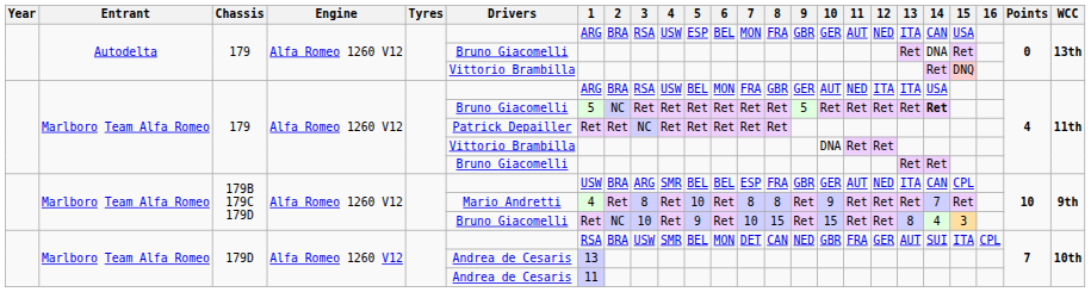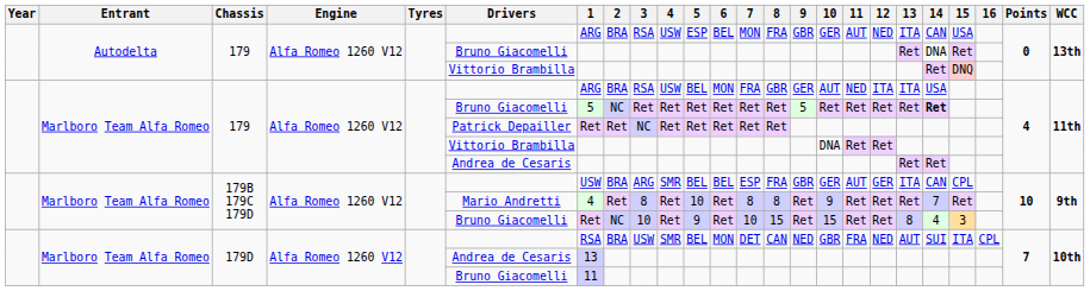row 9 | Drivers: Bruno Giacomelli -> Andrea de Cesaris
row 10 | 12: NED -> GER
row 13 | 12: GER -> NED
row 15 | Drivers: Andrea de Cesaris -> Bruno Giacomelli
